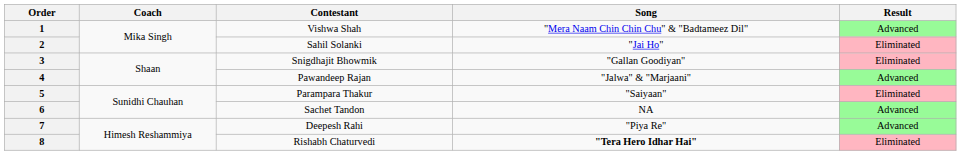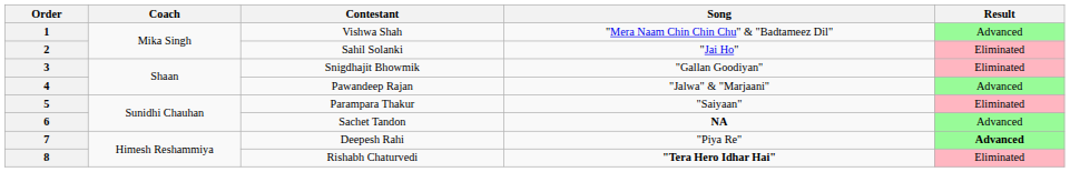6 | Song: normal -> bold
7 | Result: normal -> bold
